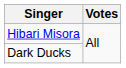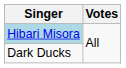row 2 | Singer: no background -> lightblue background
